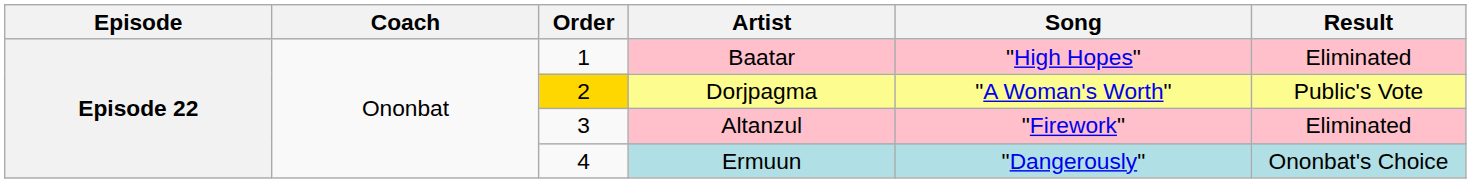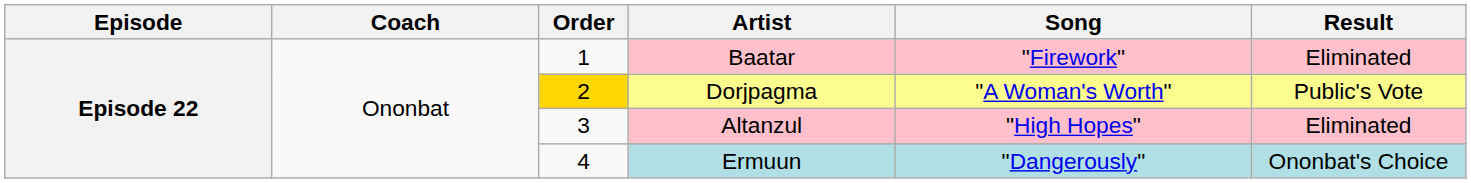Baatar | Song: "High Hopes" -> "Firework"
Altanzul | Song: "Firework" -> "High Hopes"
